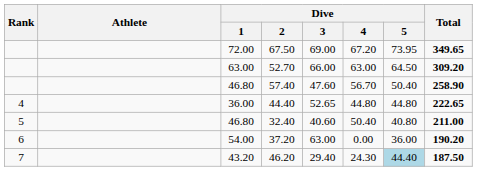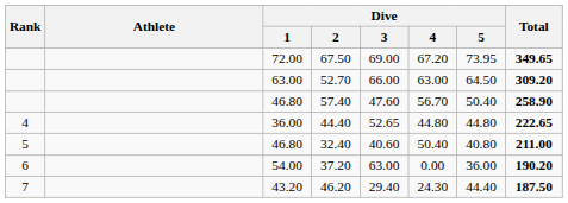46.20 | Dive / 5: lightblue background -> no background
